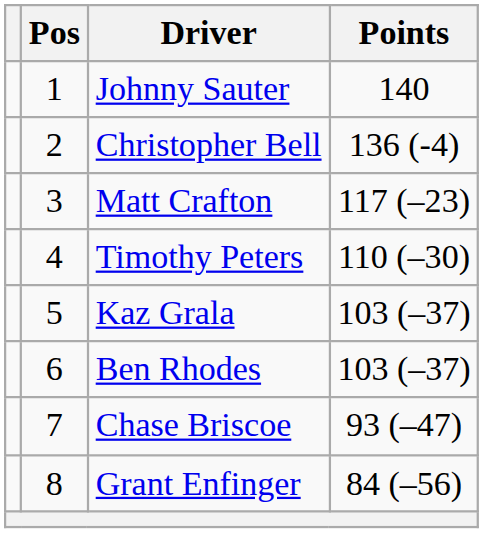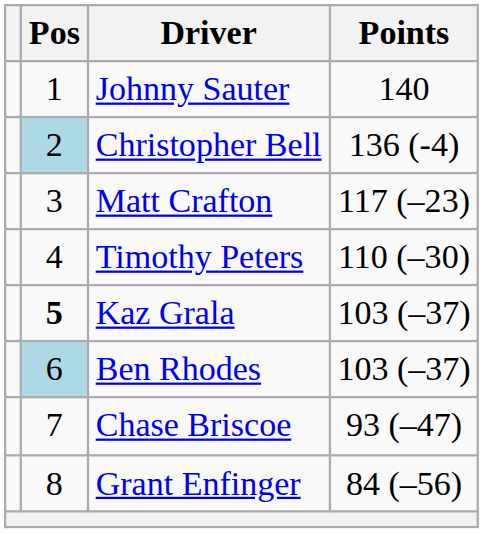Christopher Bell | Pos: no background -> lightblue background
Kaz Grala | Pos: normal -> bold
Ben Rhodes | Pos: no background -> lightblue background
